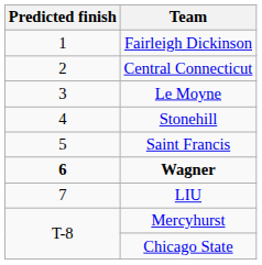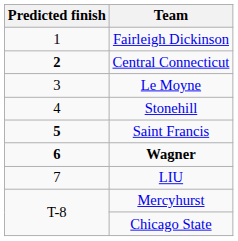Central Connecticut | Predicted finish: normal -> bold
Saint Francis | Predicted finish: normal -> bold
